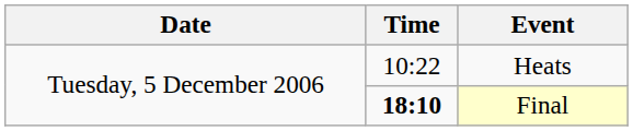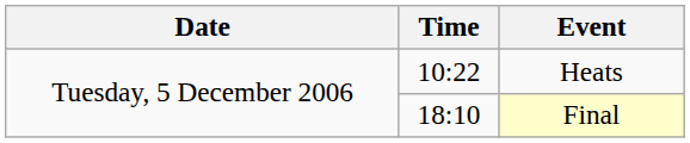Final | Time: bold -> normal
